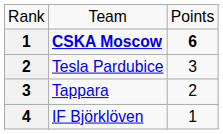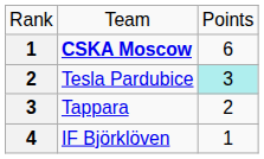CSKA Moscow | column 3: bold -> normal
Tesla Pardubice | column 3: no background -> paleturquoise background
